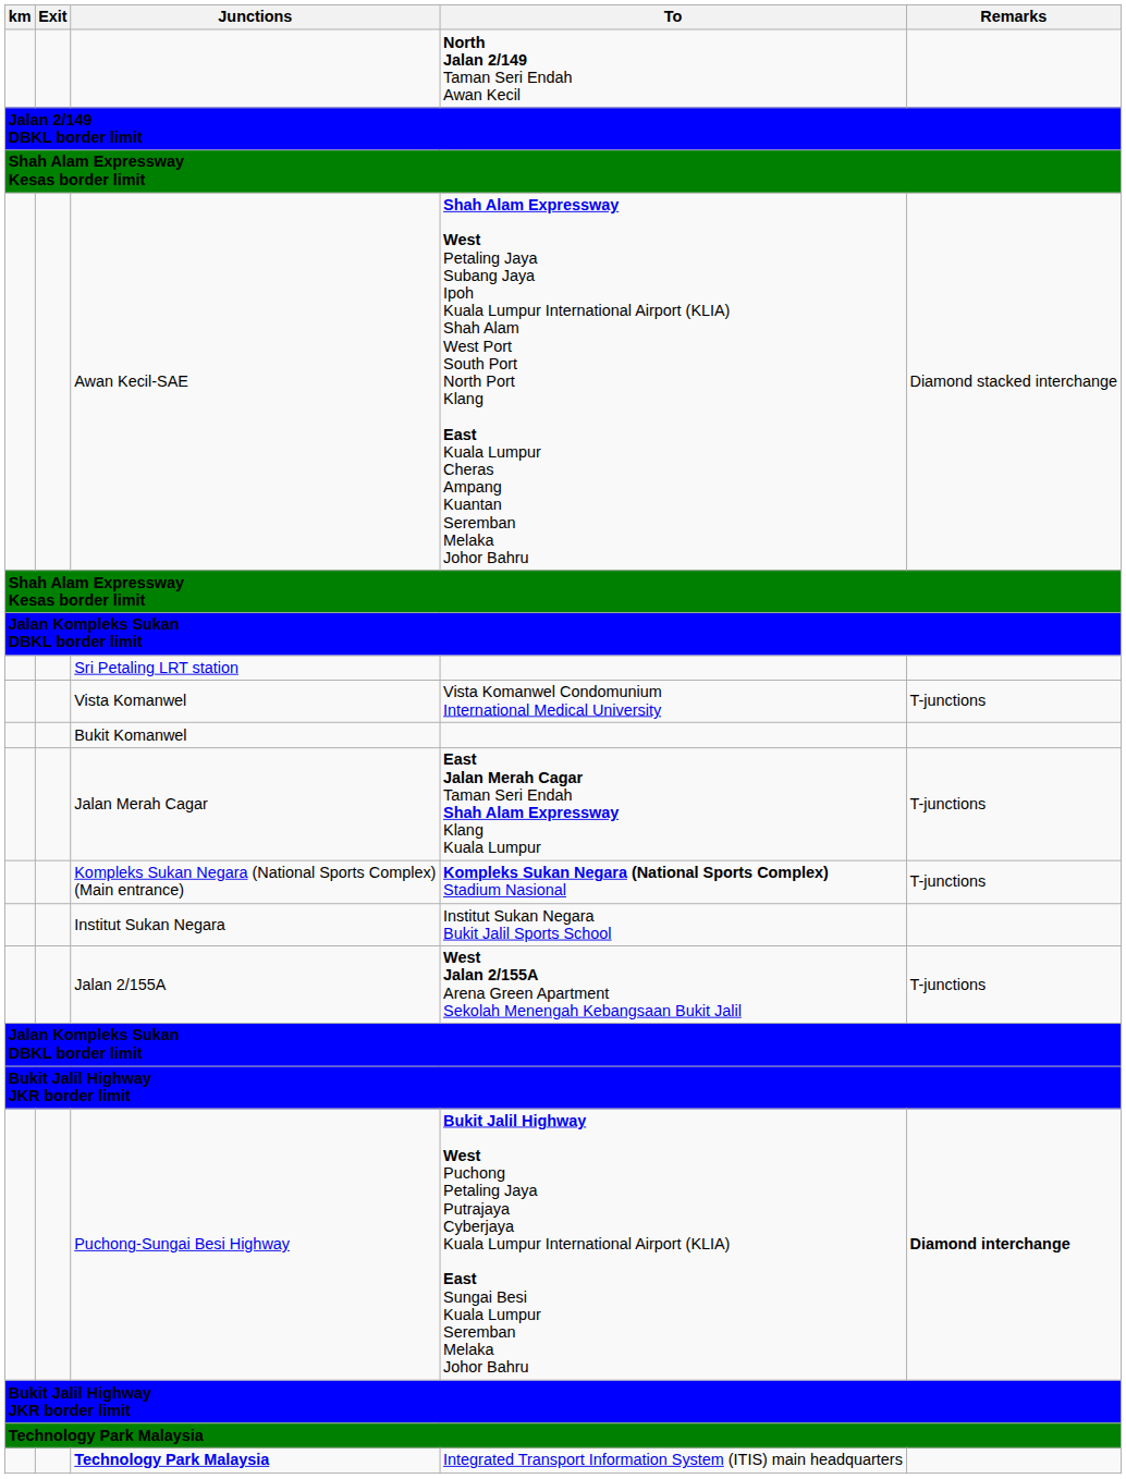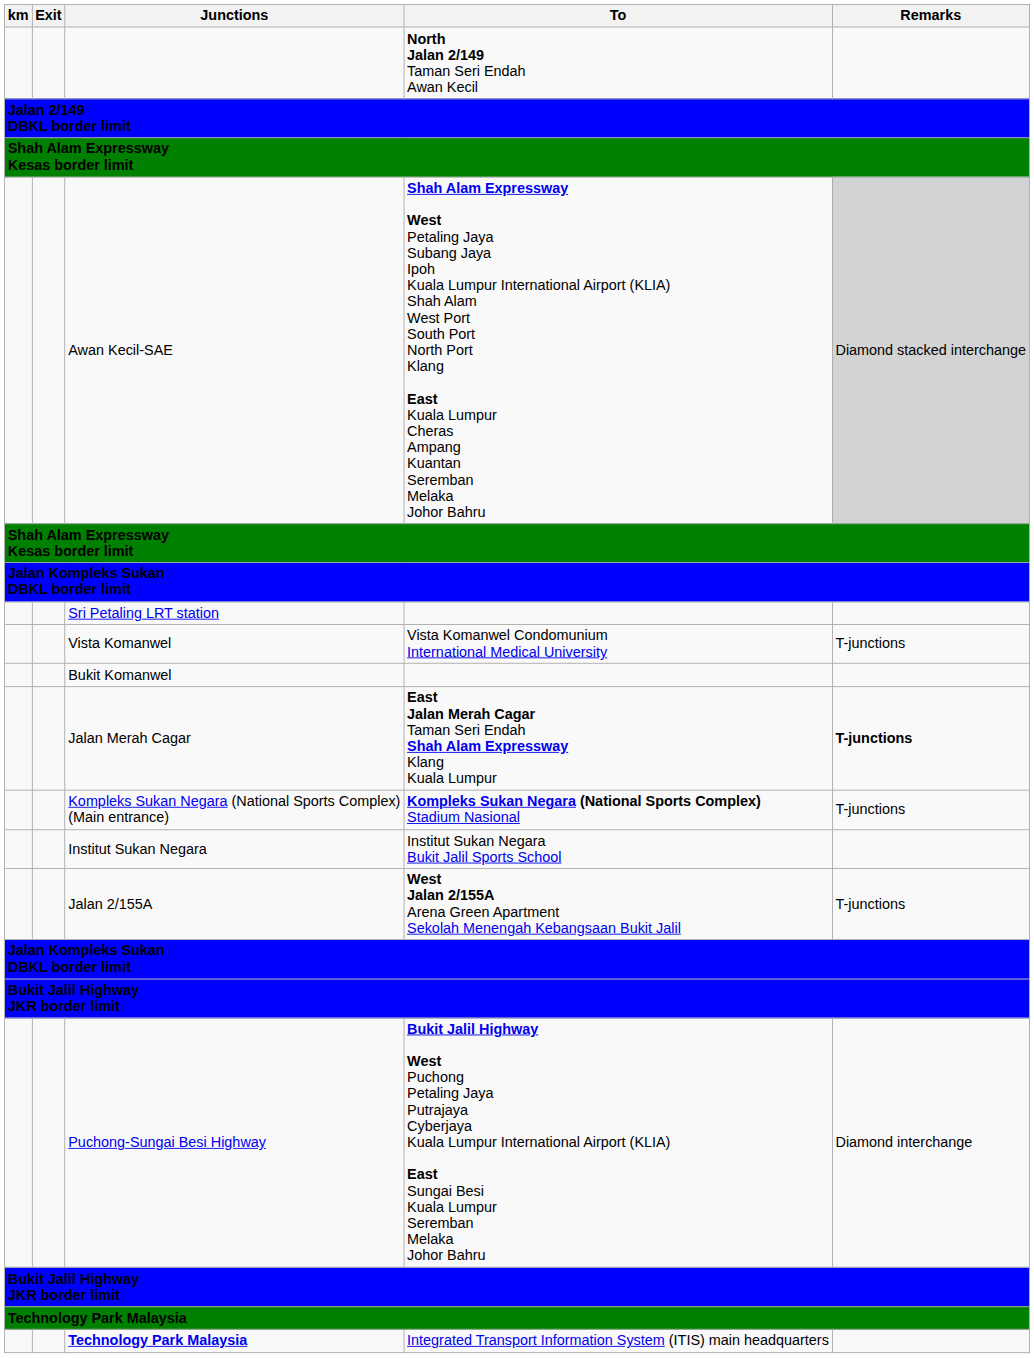Awan Kecil-SAE | Remarks: no background -> lightgrey background
Jalan Merah Cagar | Remarks: normal -> bold
Puchong-Sungai Besi Highway | Remarks: bold -> normal
